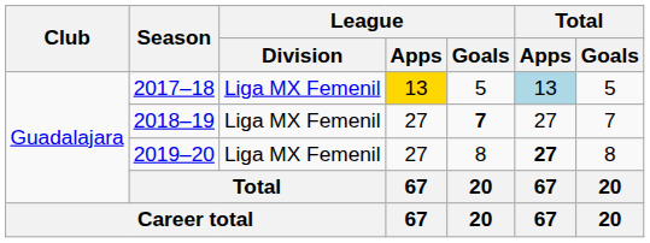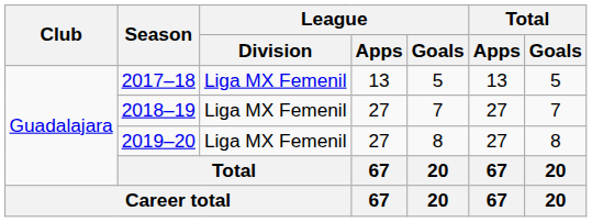2017–18 | League / Apps: gold background -> no background
2017–18 | Total / Apps: lightblue background -> no background
2018–19 | League / Goals: bold -> normal
2019–20 | Total / Apps: bold -> normal
